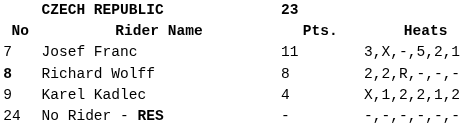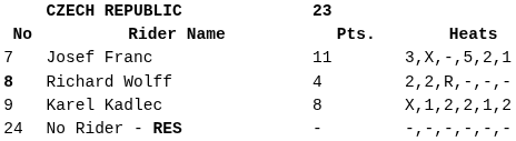Richard Wolff | 23 / Pts.: 8 -> 4
Karel Kadlec | 23 / Pts.: 4 -> 8
